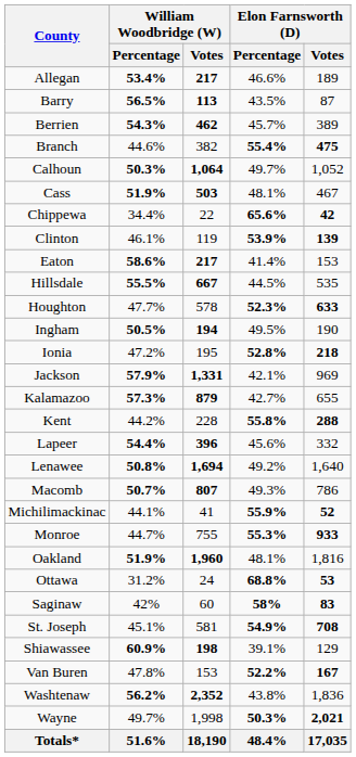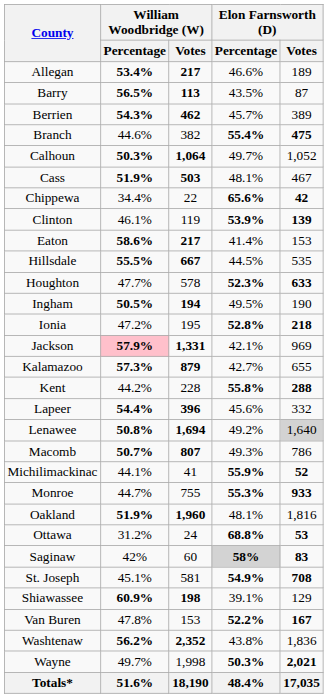Jackson | William Woodbridge (W) / Percentage: no background -> pink background
Lenawee | Elon Farnsworth (D) / Votes: no background -> lightgrey background
Saginaw | Elon Farnsworth (D) / Percentage: no background -> lightgrey background
